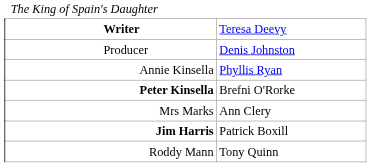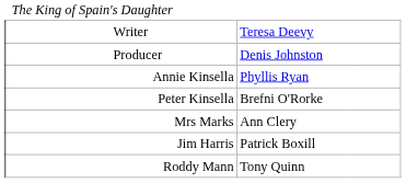Writer | column 2: bold -> normal
Peter Kinsella | column 2: bold -> normal
Jim Harris | column 2: bold -> normal
